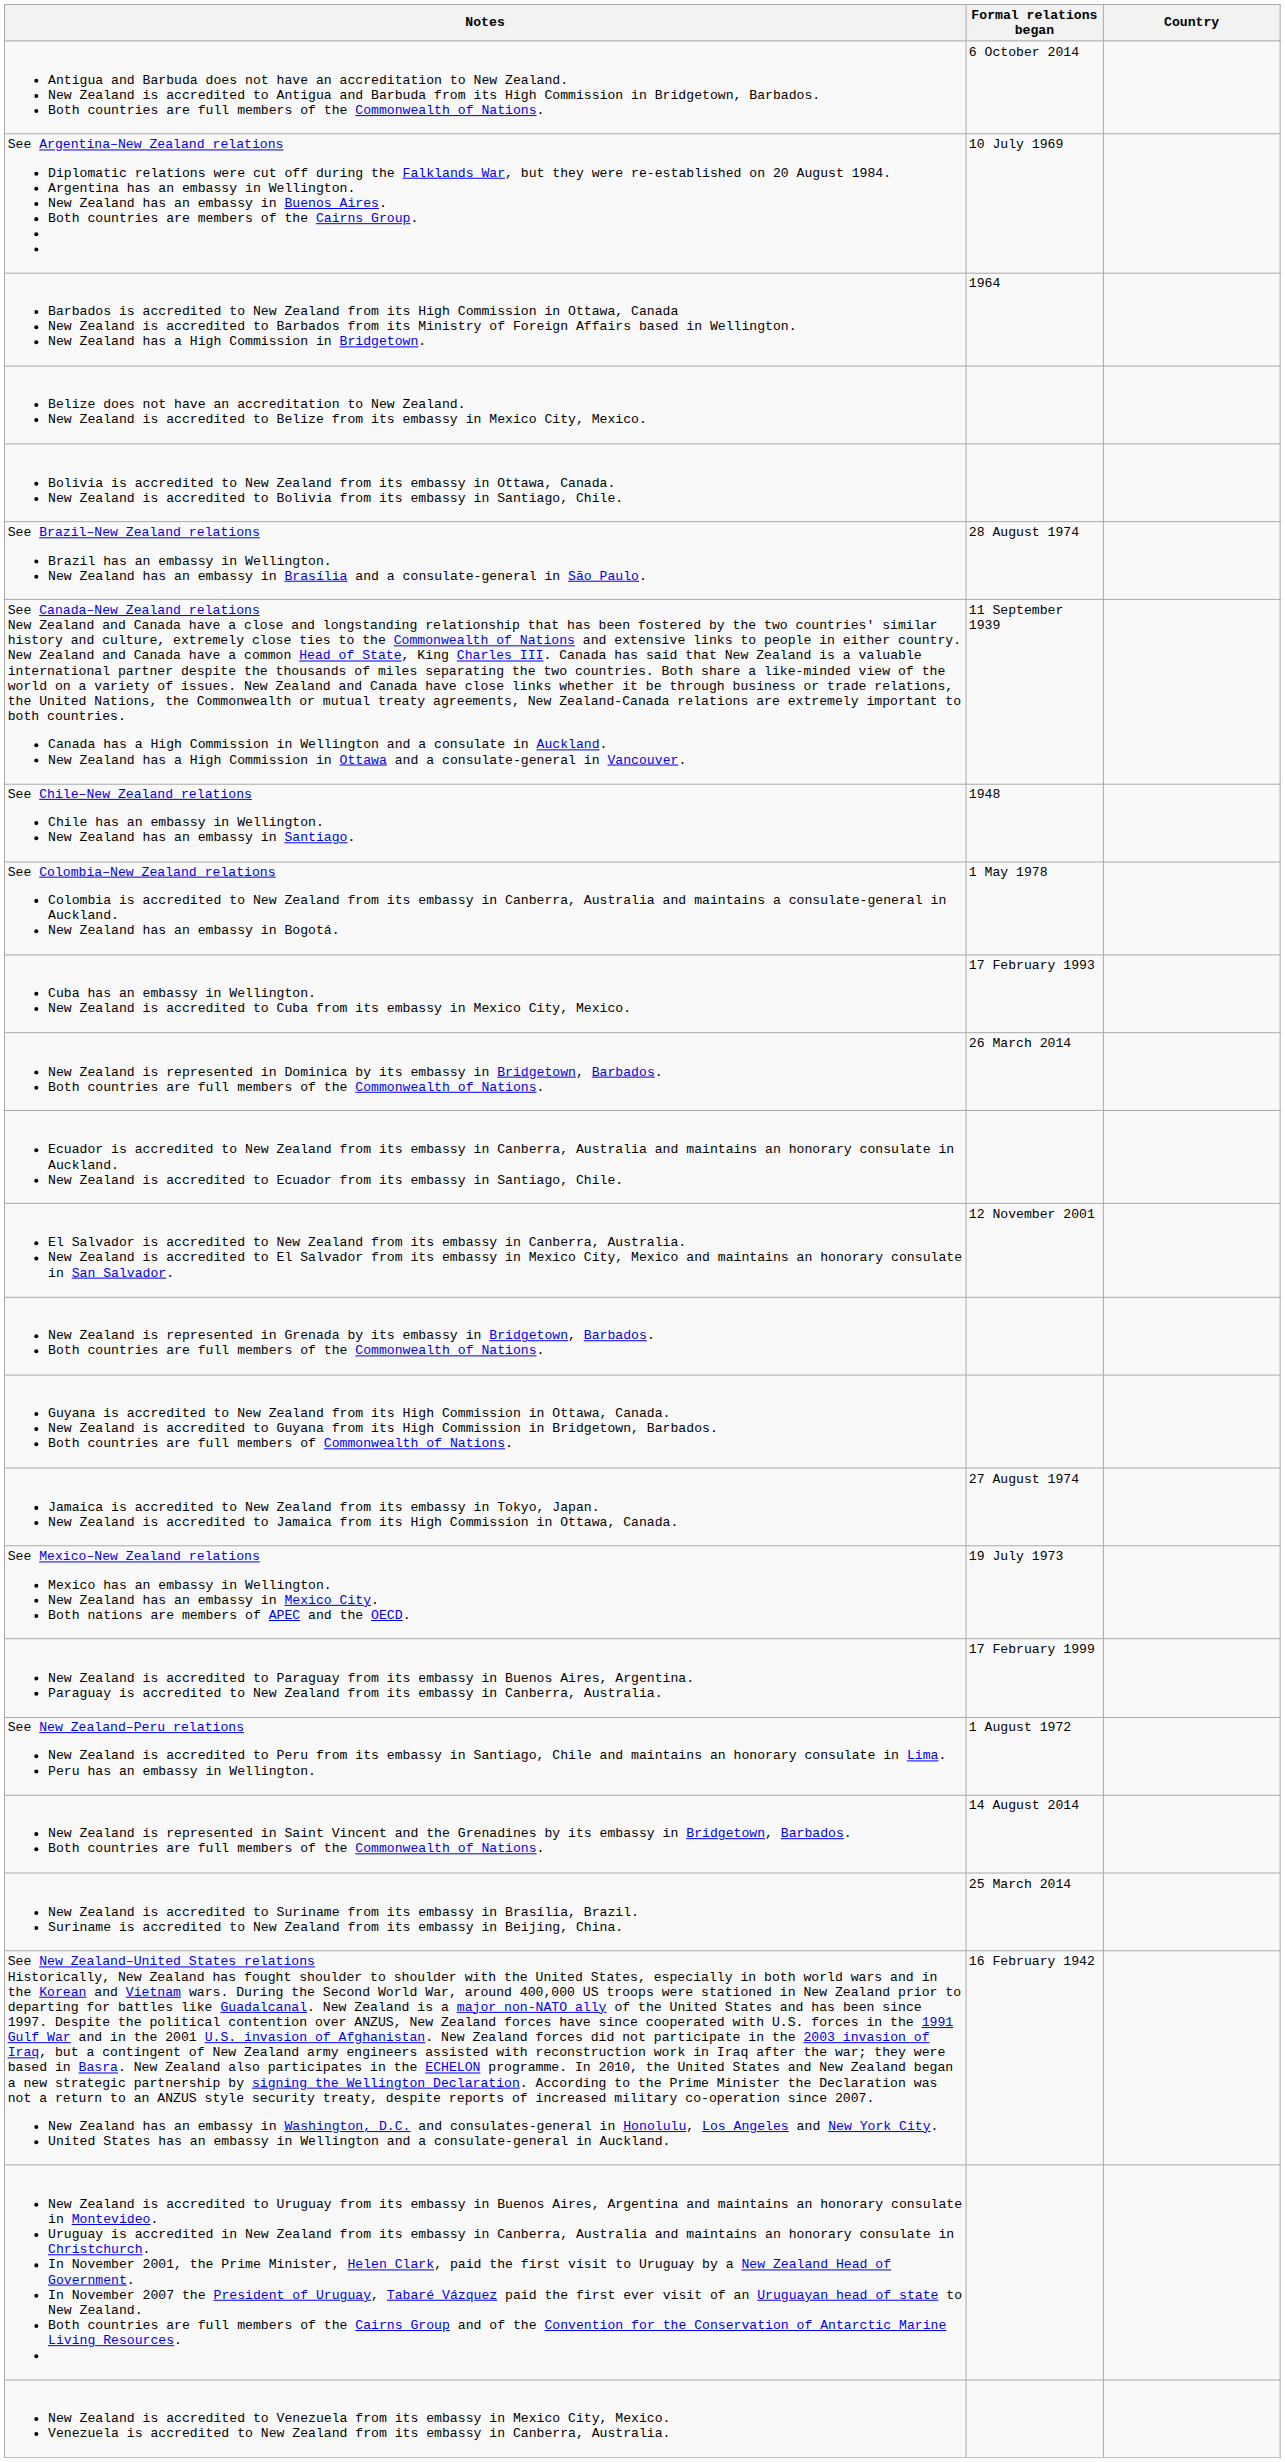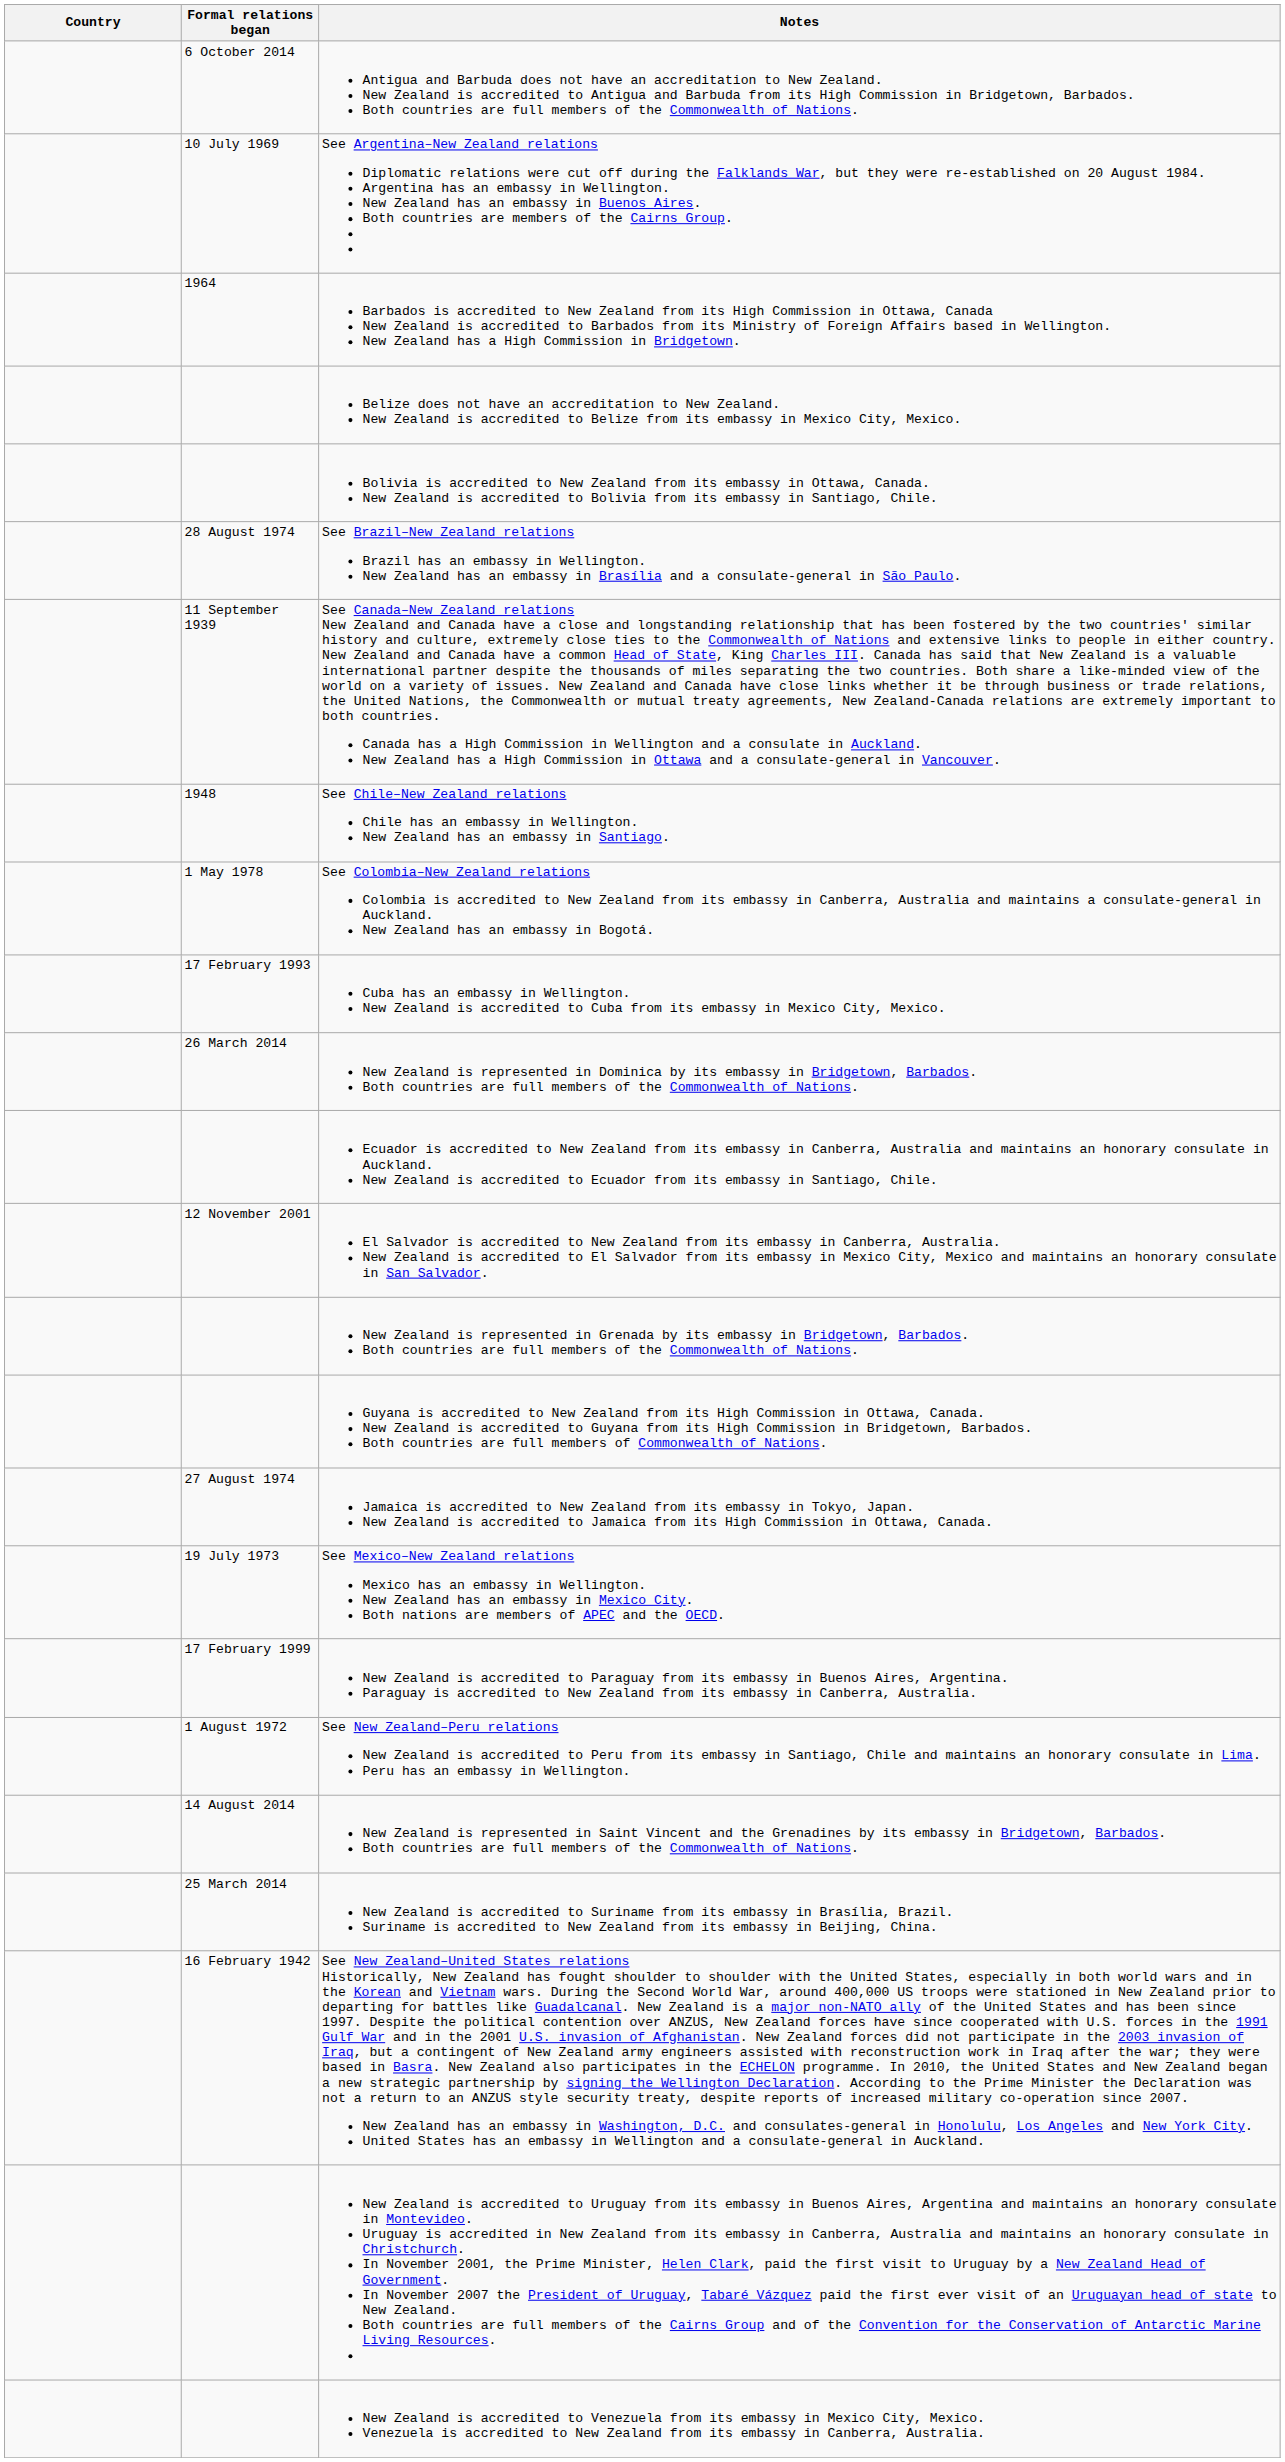columns swapped: Country <-> Notes
